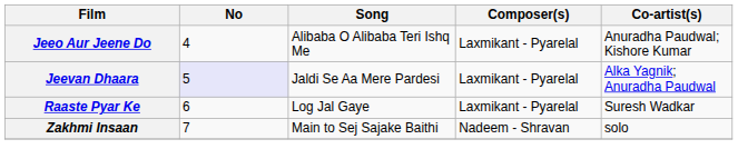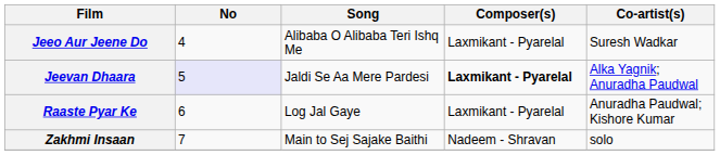Jeeo Aur Jeene Do | Co-artist(s): Anuradha Paudwal; Kishore Kumar -> Suresh Wadkar
Jeevan Dhaara | Composer(s): normal -> bold
Raaste Pyar Ke | Co-artist(s): Suresh Wadkar -> Anuradha Paudwal; Kishore Kumar
